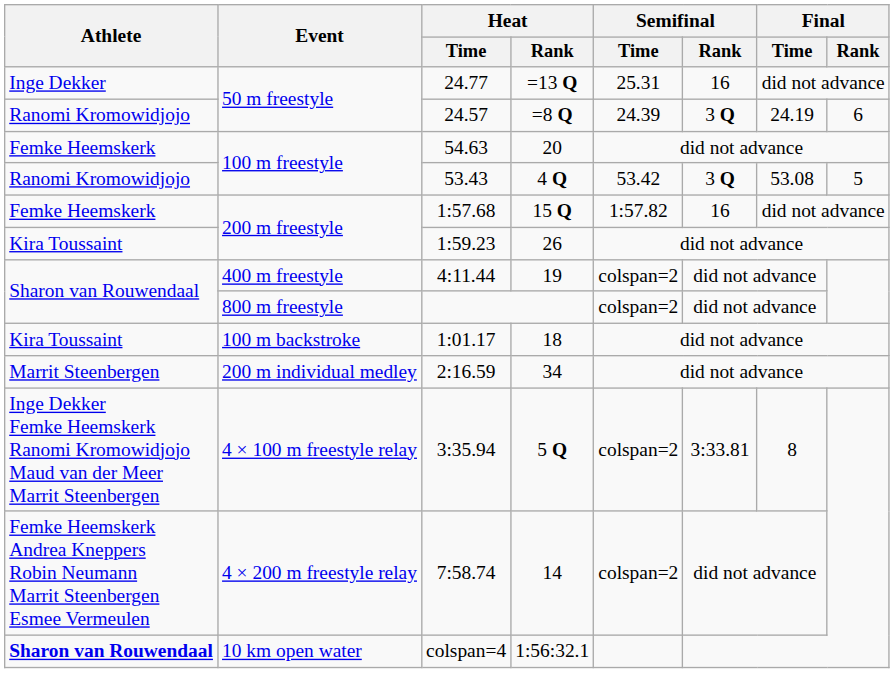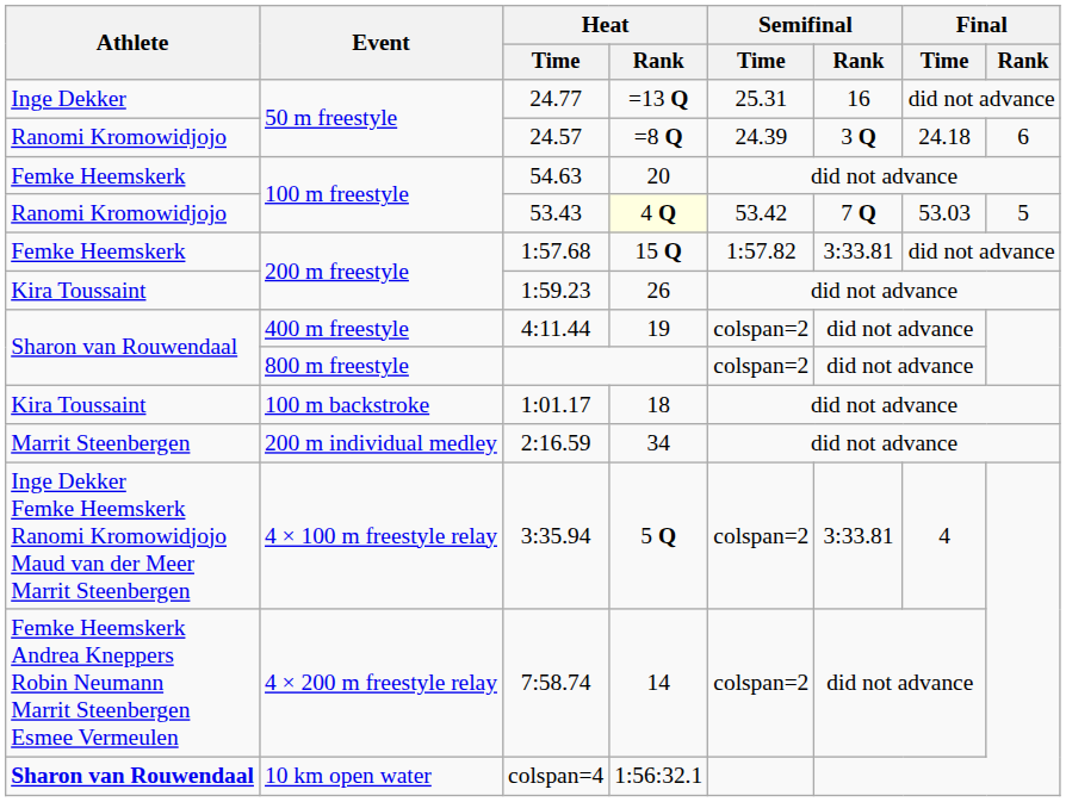24.57 | Final / Time: 24.19 -> 24.18
53.43 | Heat / Rank: no background -> lightyellow background
53.43 | Semifinal / Rank: 3 Q -> 7 Q
53.43 | Final / Time: 53.08 -> 53.03
1:57.68 | Semifinal / Rank: 16 -> 3:33.81
3:35.94 | Final / Time: 8 -> 4
